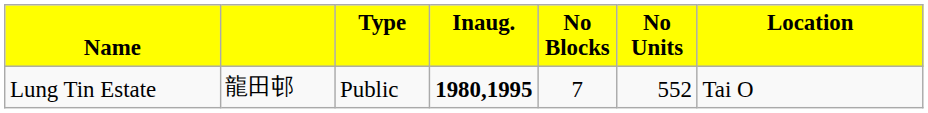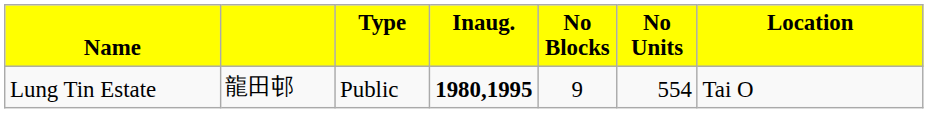Lung Tin Estate | column 5: 7 -> 9
Lung Tin Estate | column 6: 552 -> 554
